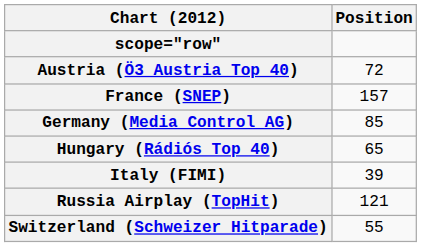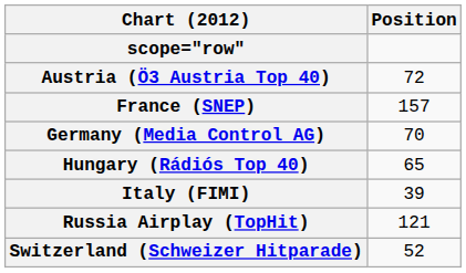Germany (Media Control AG) | Position: 85 -> 70
Switzerland (Schweizer Hitparade) | Position: 55 -> 52
